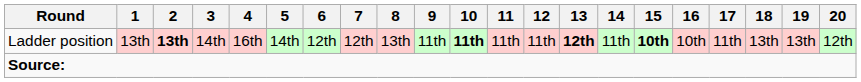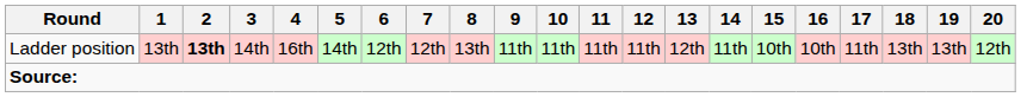Ladder position | 10: bold -> normal
Ladder position | 13: bold -> normal
Ladder position | 15: bold -> normal
